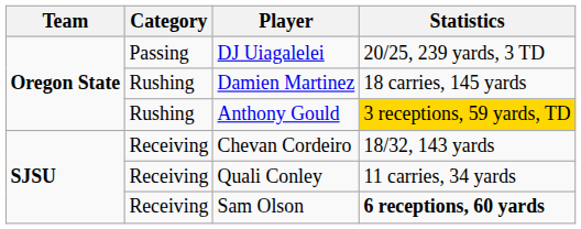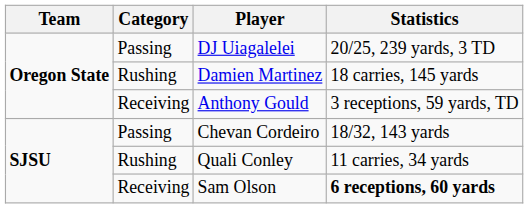Anthony Gould | Category: Rushing -> Receiving
Anthony Gould | Statistics: gold background -> no background
Chevan Cordeiro | Category: Receiving -> Passing
Quali Conley | Category: Receiving -> Rushing
